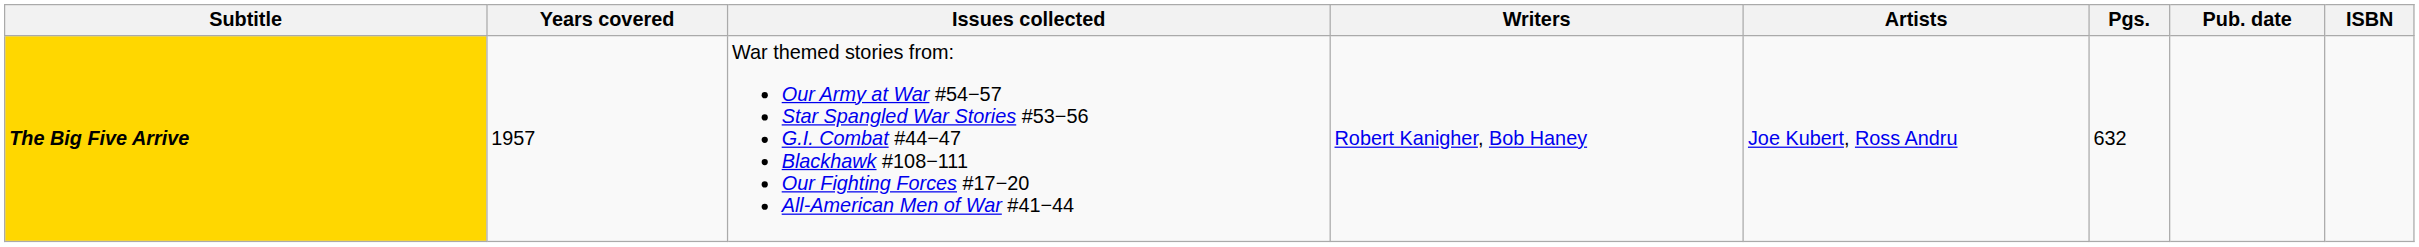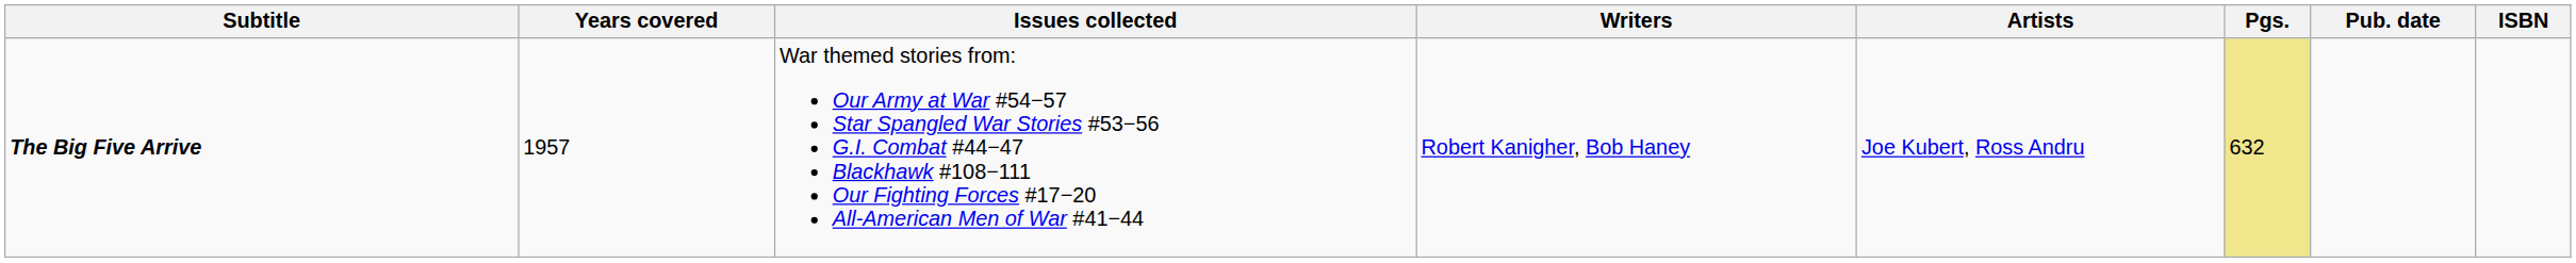row 2 | Subtitle: gold background -> no background
row 2 | Pgs.: no background -> khaki background
